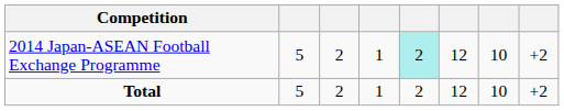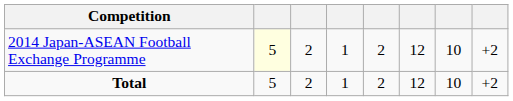2014 Japan-ASEAN Football Exchange Programme | column 2: no background -> lightyellow background
2014 Japan-ASEAN Football Exchange Programme | column 5: paleturquoise background -> no background
